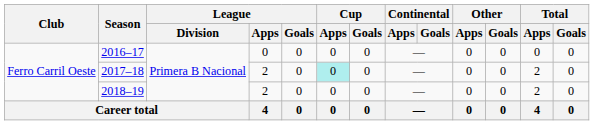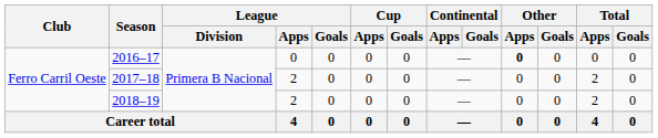2016–17 | Other / Apps: normal -> bold
2017–18 | Cup / Apps: paleturquoise background -> no background
